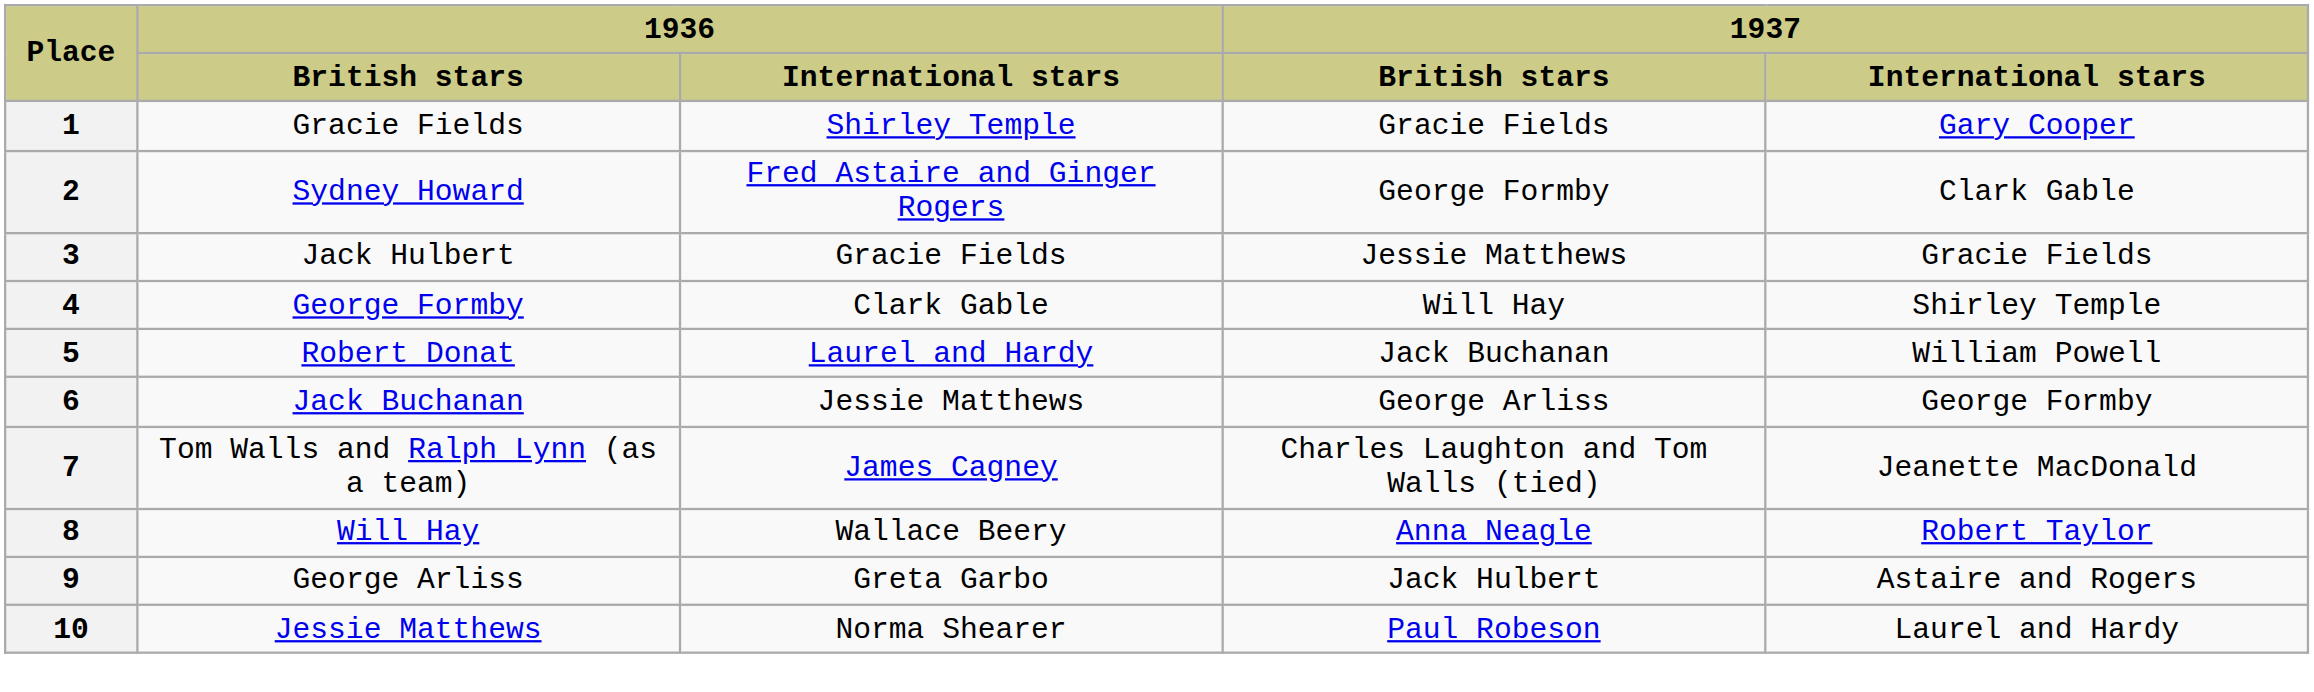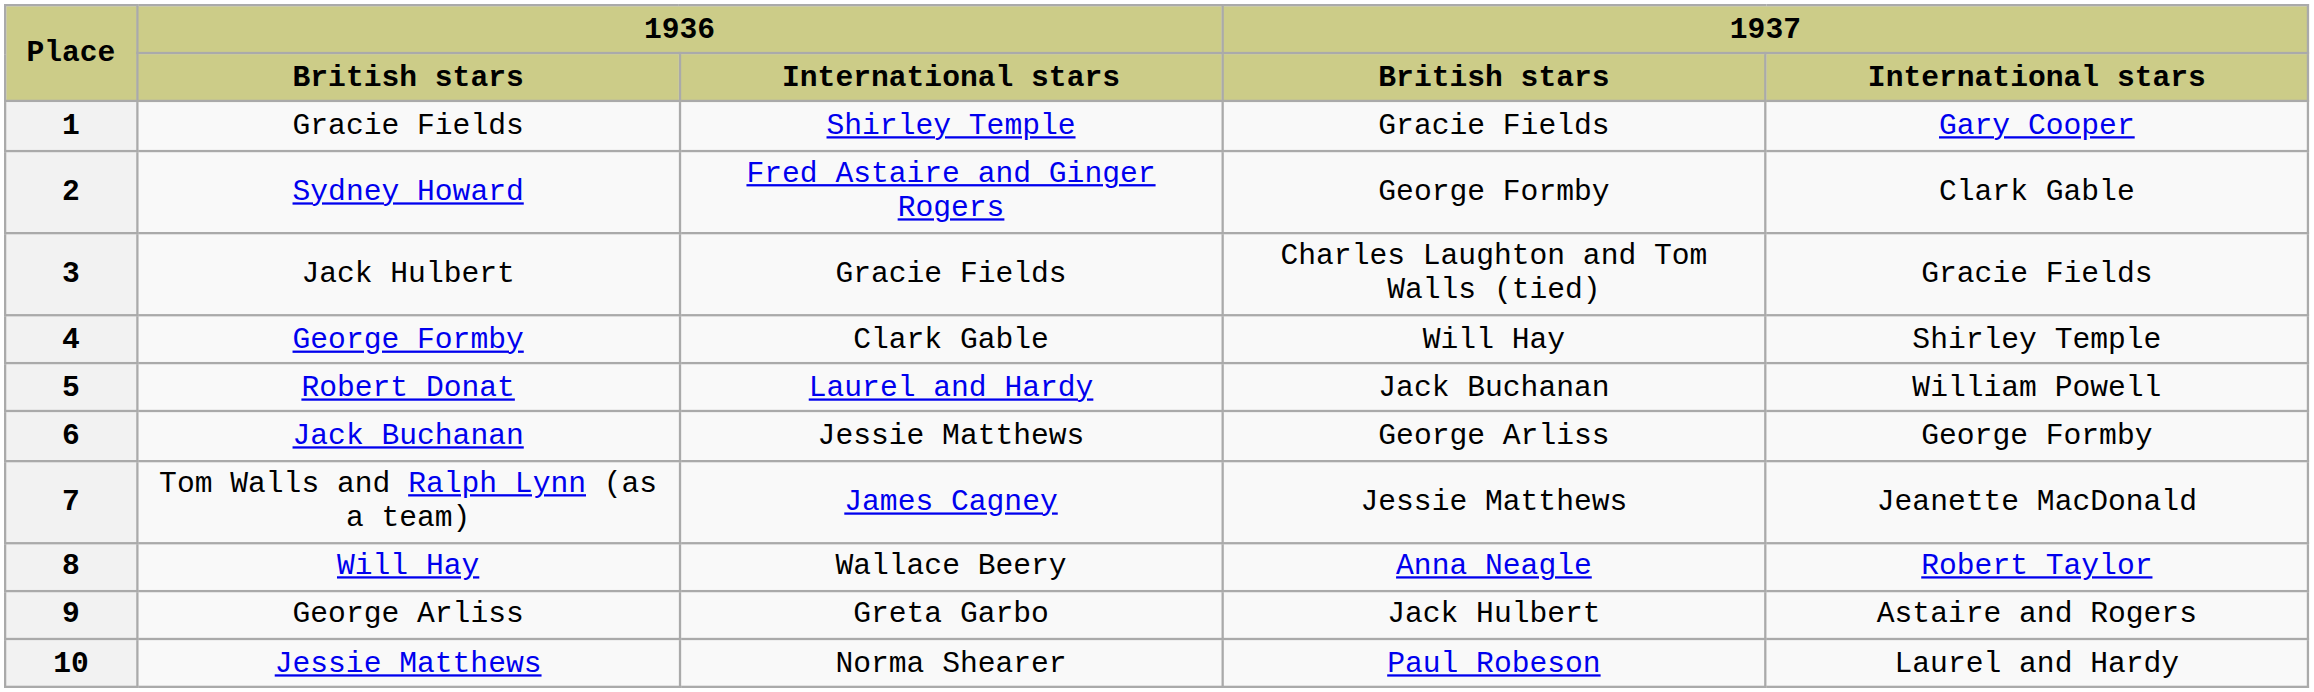3 | 1937 / British stars: Jessie Matthews -> Charles Laughton and Tom Walls (tied)
7 | 1937 / British stars: Charles Laughton and Tom Walls (tied) -> Jessie Matthews
